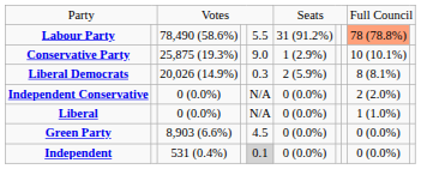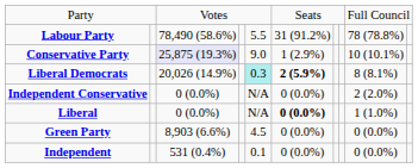Labour Party | column 9: lightsalmon background -> no background
Conservative Party | column 3: no background -> lavender background
Liberal Democrats | column 5: no background -> paleturquoise background
Liberal Democrats | column 6: normal -> bold
Liberal | column 6: normal -> bold
Independent | column 5: lightgrey background -> no background
